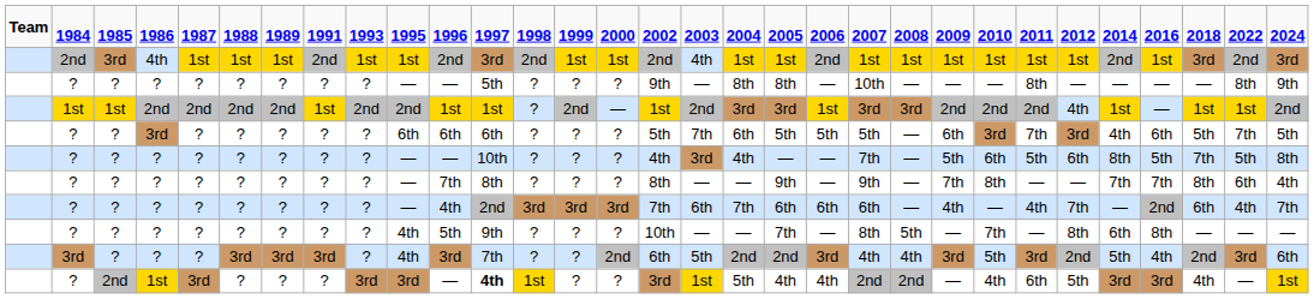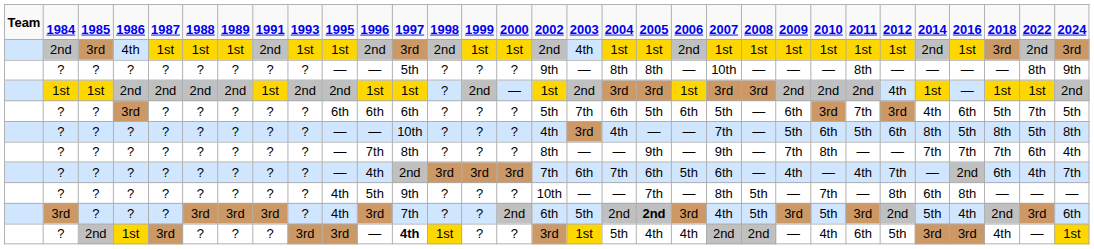row 5 | column 20: 5th -> 6th
row 6 | column 29: 7th -> 8th
row 7 | column 29: 8th -> 7th
row 8 | column 20: 6th -> 5th
row 10 | column 19: normal -> bold
row 10 | column 22: 4th -> 5th
